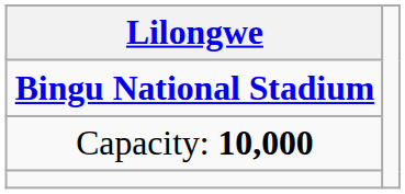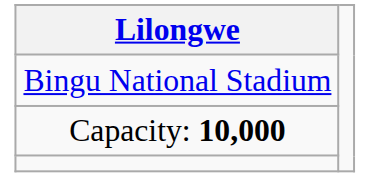Bingu National Stadium | Lilongwe: bold -> normal
